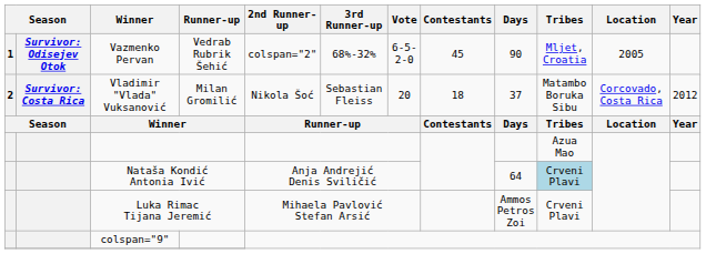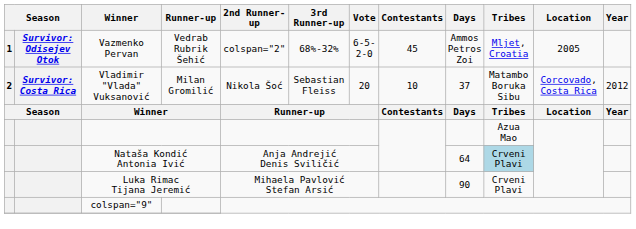Vazmenko Pervan | Days: 90 -> Ammos Petros Zoi
Vladimir "Vlada" Vuksanović | Contestants: 18 -> 10
Luka Rimac Tijana Jeremić | Days: Ammos Petros Zoi -> 90
